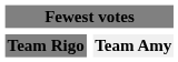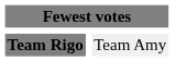Team Rigo | column 2: bold -> normal
